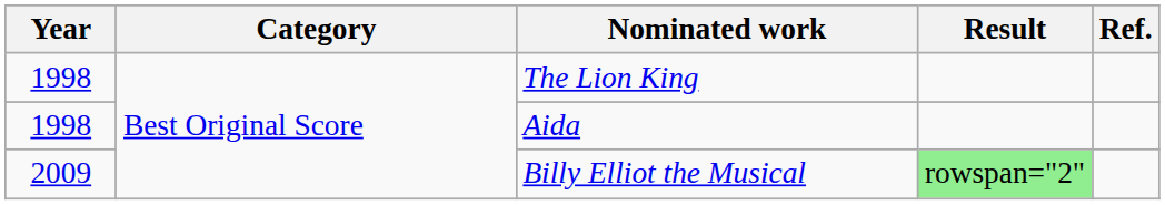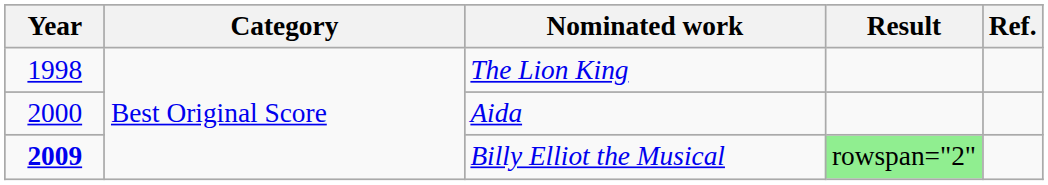Aida | Year: 1998 -> 2000
Billy Elliot the Musical | Year: normal -> bold
